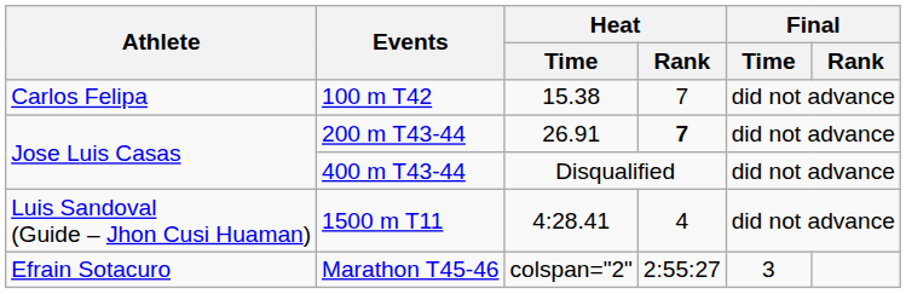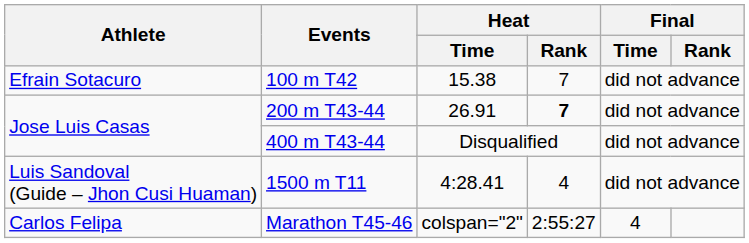100 m T42 | Athlete: Carlos Felipa -> Efrain Sotacuro
Marathon T45-46 | Athlete: Efrain Sotacuro -> Carlos Felipa
Marathon T45-46 | Final / Time: 3 -> 4
